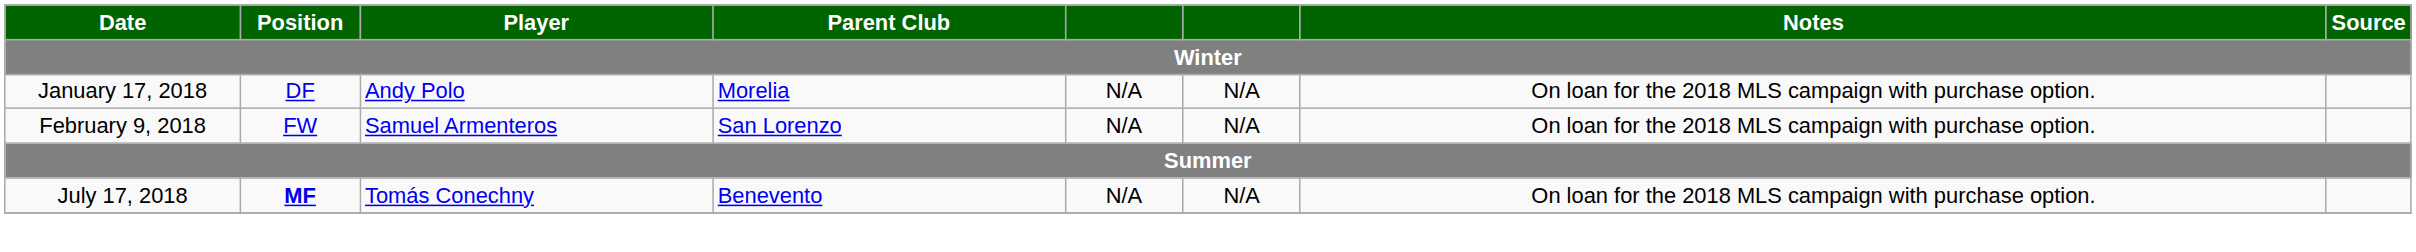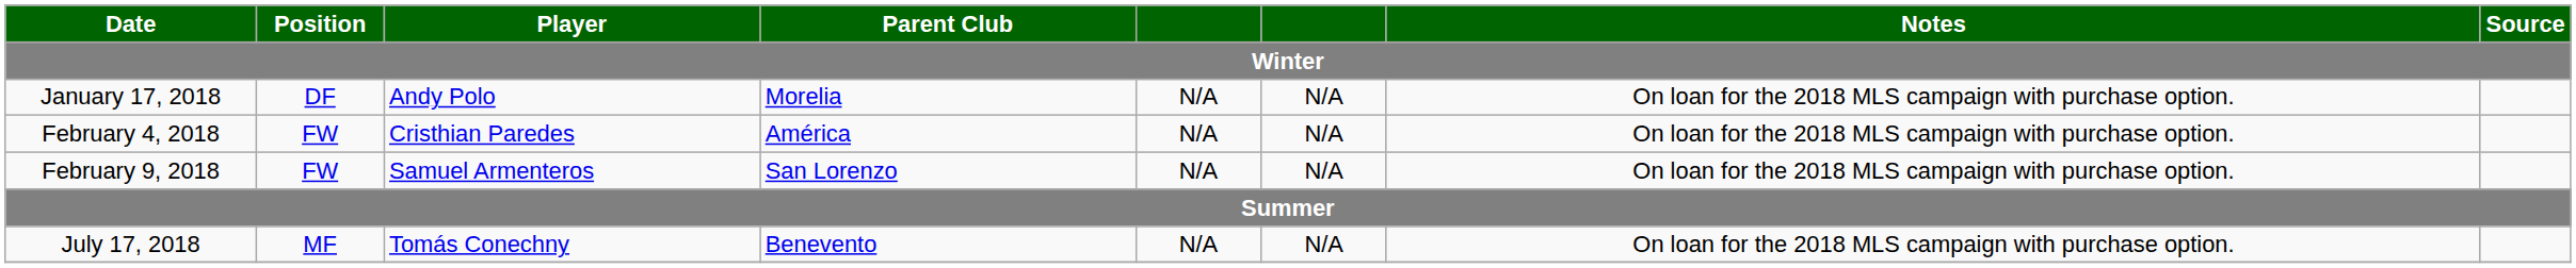+ row: February 4, 2018 | FW | Cristhian Paredes | América | N/A | N/A | On loan for the 2018 MLS campaign with purchase option.
July 17, 2018 | Position: bold -> normal
